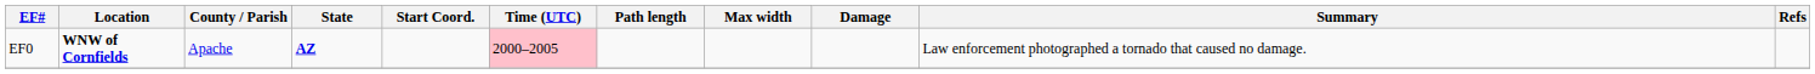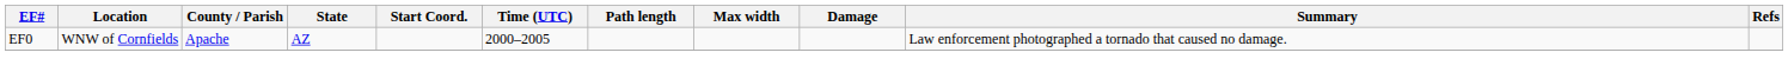EF0 | Location: bold -> normal
EF0 | State: bold -> normal
EF0 | Time (UTC): pink background -> no background
